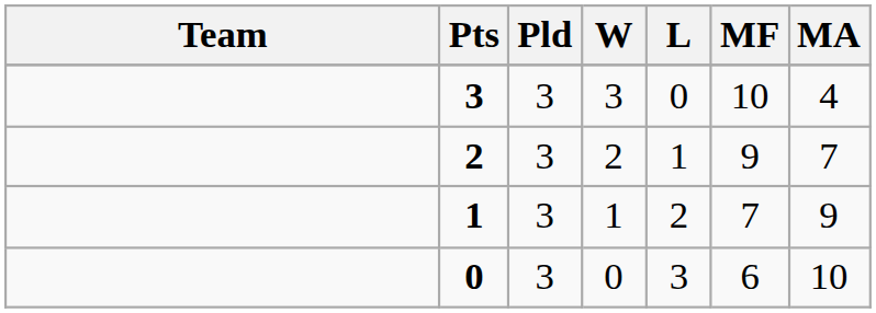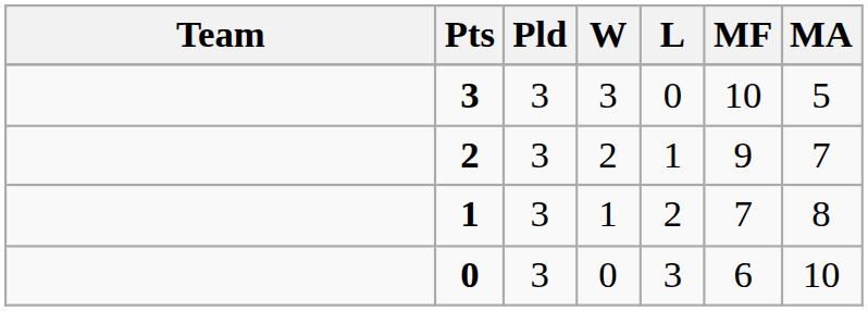row 2 | MA: 4 -> 5
row 4 | MA: 9 -> 8
